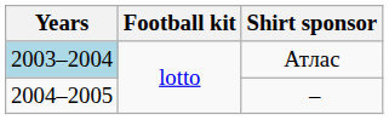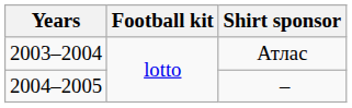Атлас | Years: lightblue background -> no background
